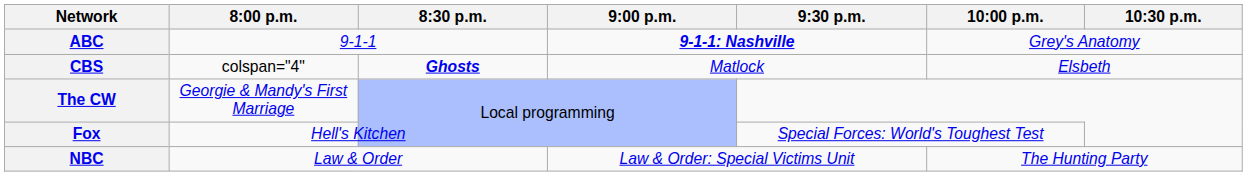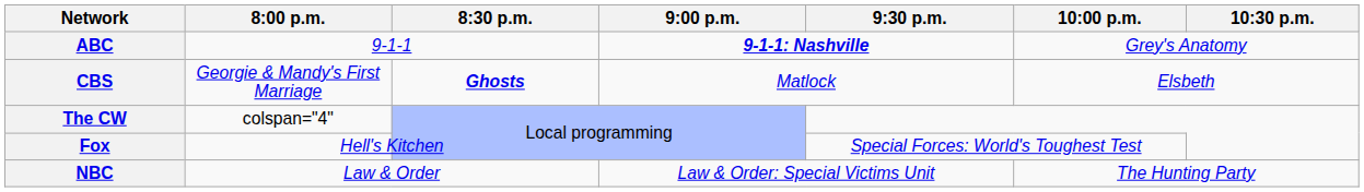CBS | 8:00 p.m.: colspan="4" -> Georgie & Mandy's First Marriage
The CW | 8:00 p.m.: Georgie & Mandy's First Marriage -> colspan="4"
